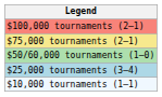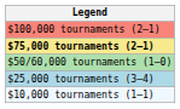row 3 | column 1: normal -> bold
